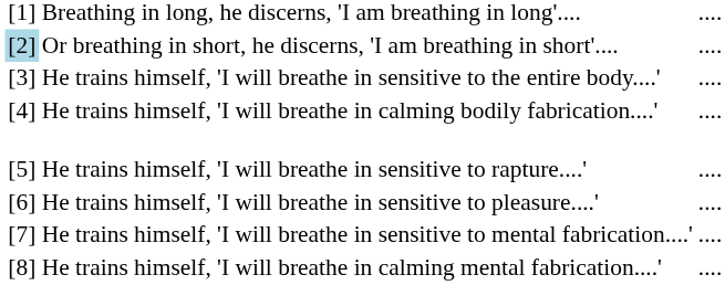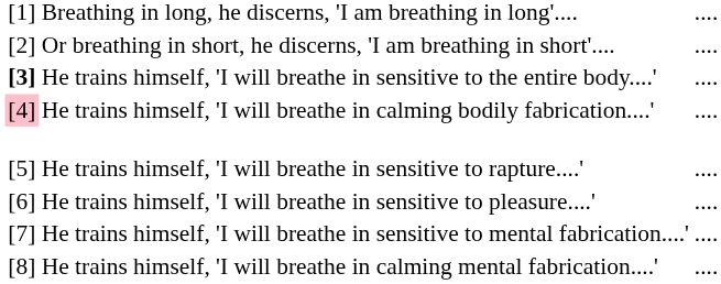row 2 | column 1: lightblue background -> no background
row 3 | column 1: normal -> bold
row 4 | column 1: no background -> pink background
